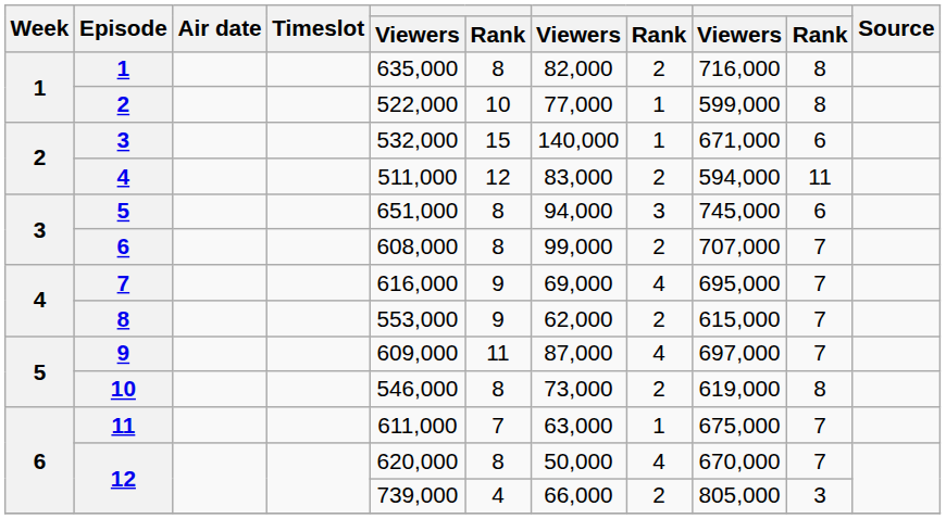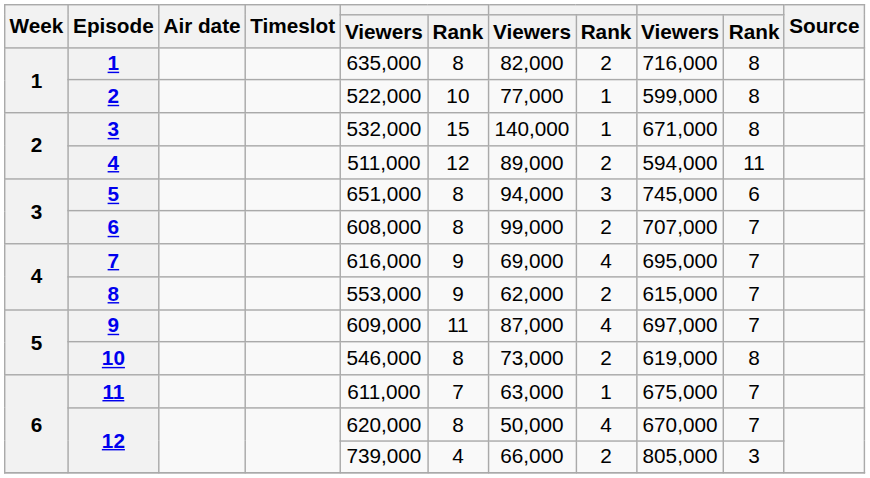row 5 | column 10: 6 -> 8
row 6 | column 7: 83,000 -> 89,000
